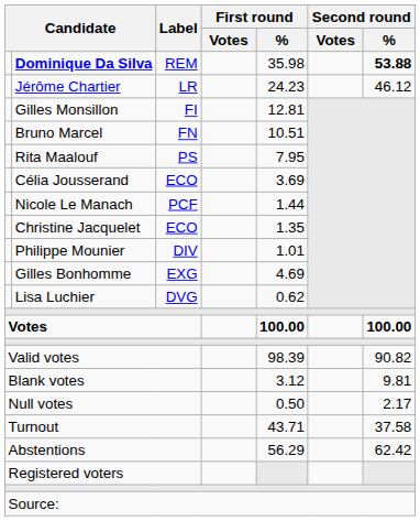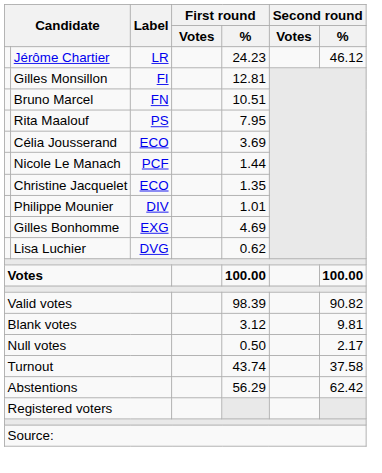- row: Dominique Da Silva | REM | 35.98 | 53.88
Turnout | First round / %: 43.71 -> 43.74
